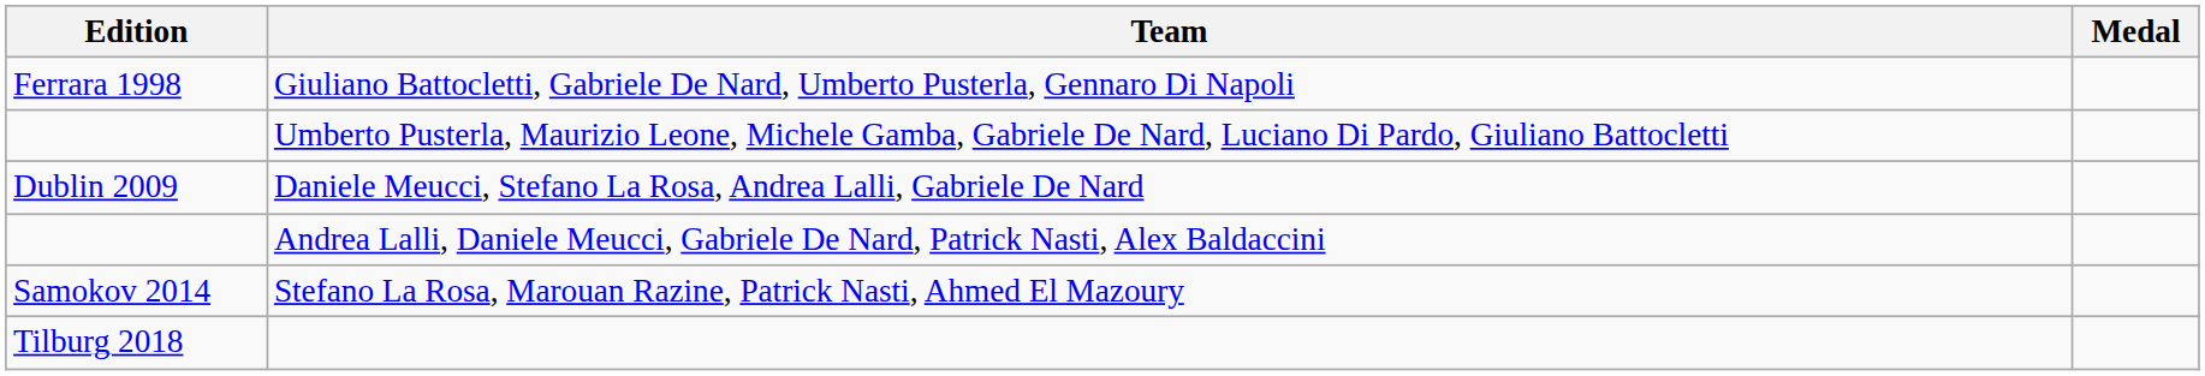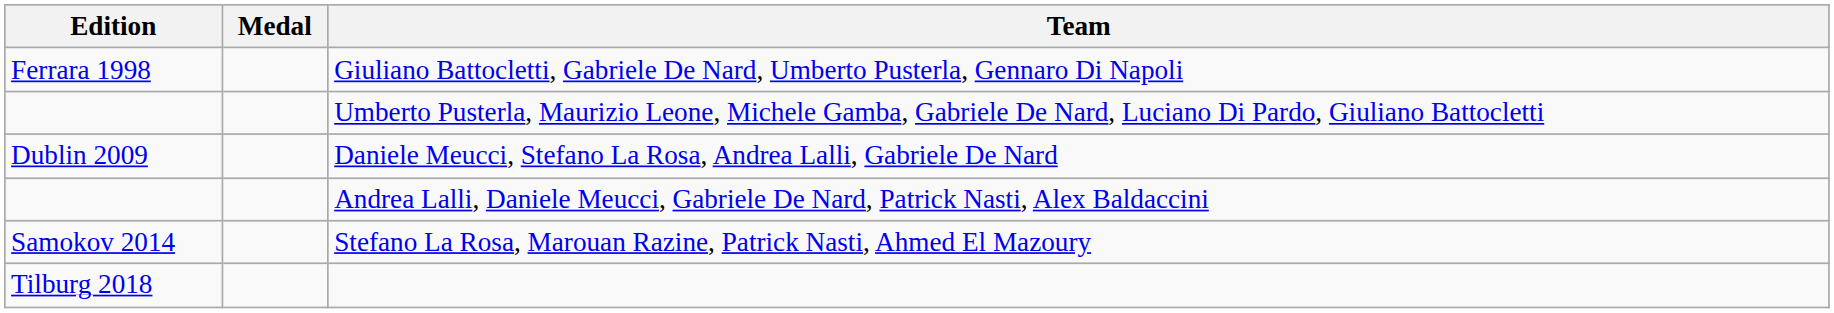columns swapped: Team <-> Medal
